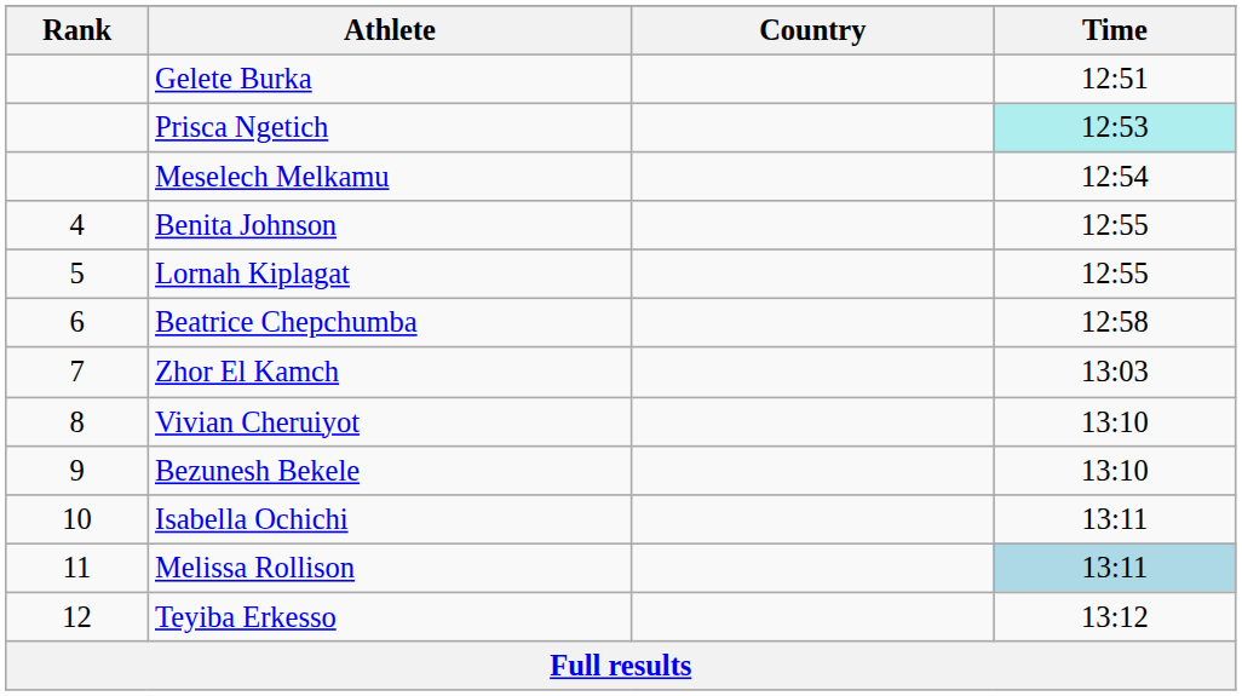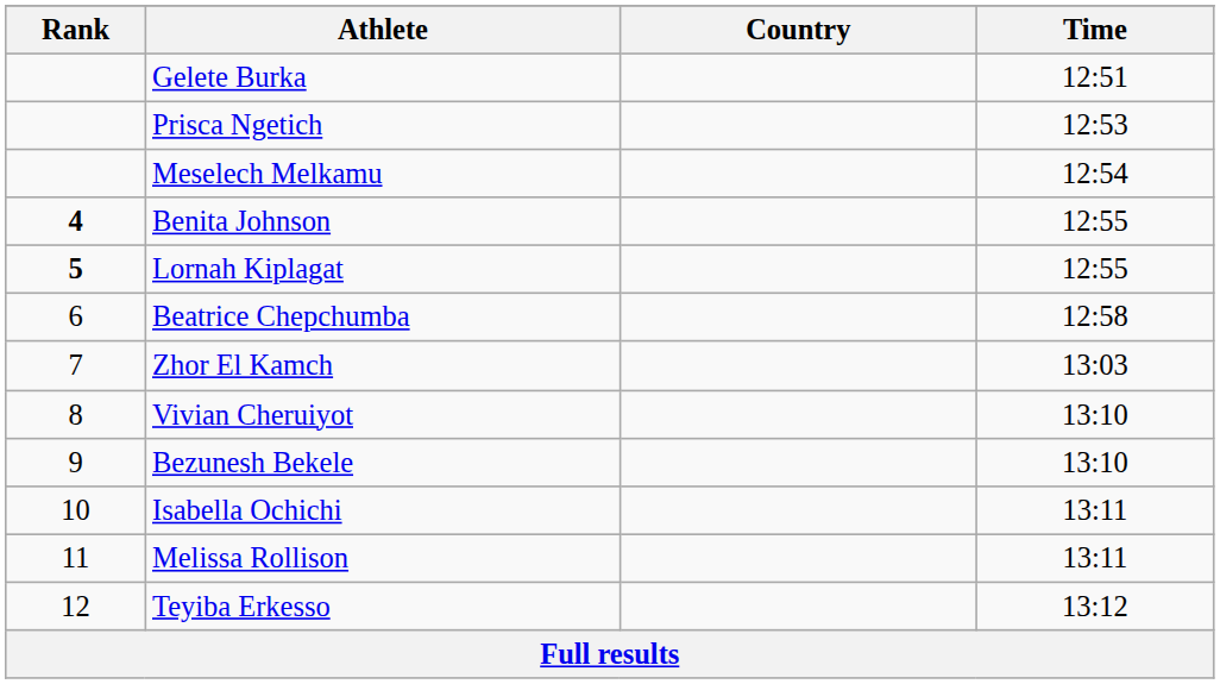Prisca Ngetich | Time: paleturquoise background -> no background
Benita Johnson | Rank: normal -> bold
Lornah Kiplagat | Rank: normal -> bold
Melissa Rollison | Time: lightblue background -> no background
